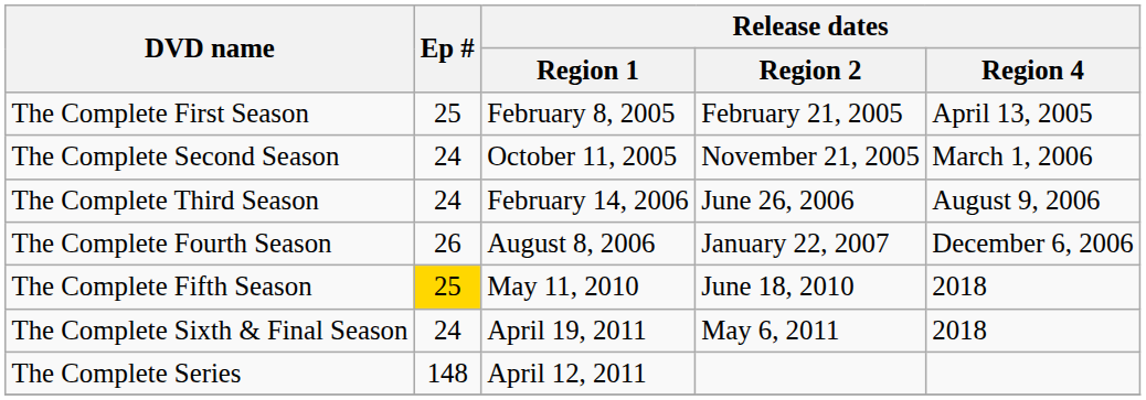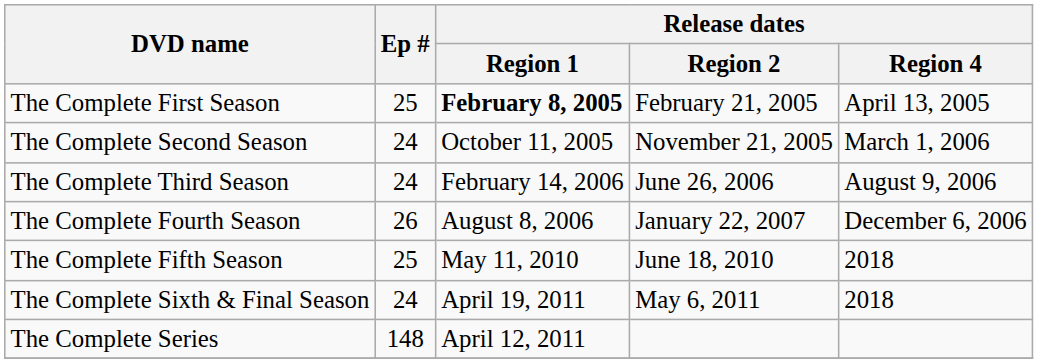The Complete First Season | Release dates / Region 1: normal -> bold
The Complete Fifth Season | Ep #: gold background -> no background
